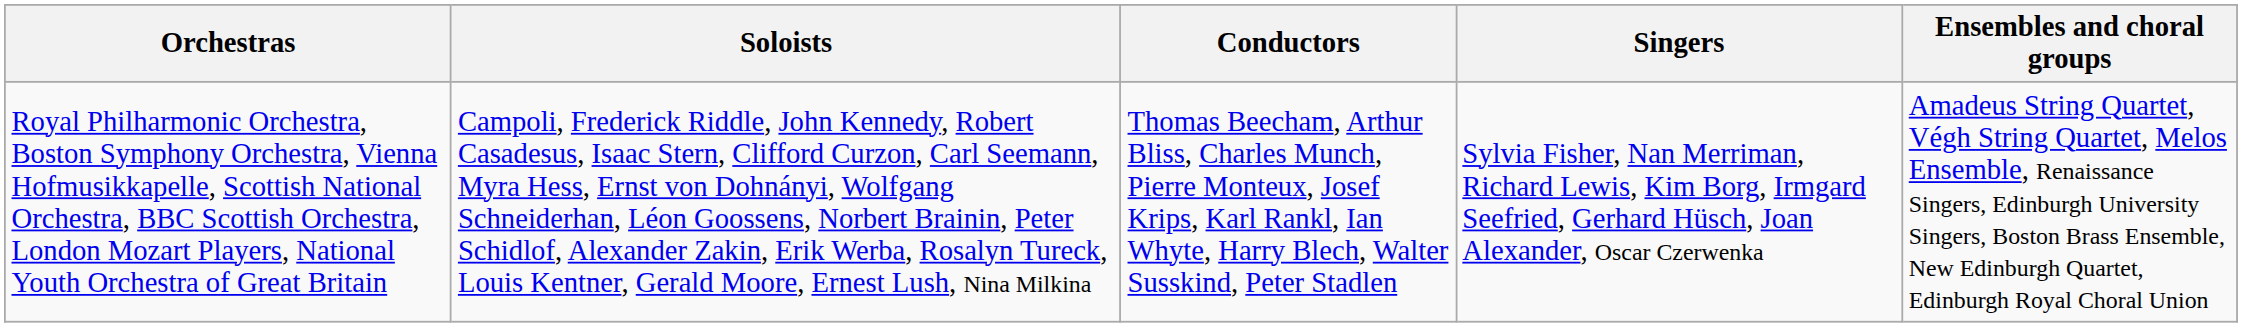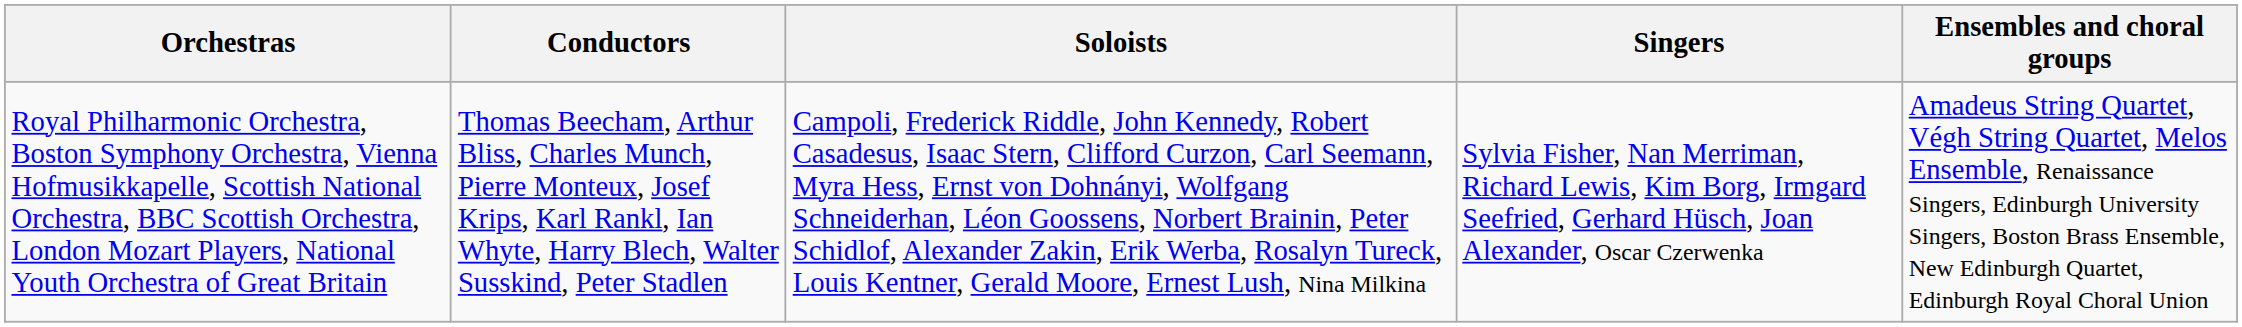columns swapped: Conductors <-> Soloists
